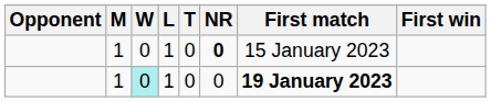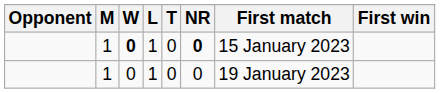row 2 | W: normal -> bold
row 3 | W: paleturquoise background -> no background
row 3 | First match: bold -> normal
